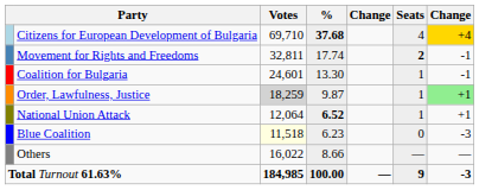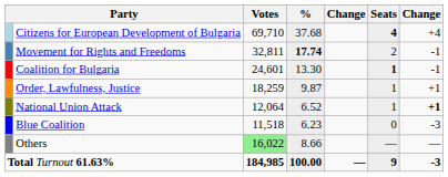Citizens for European Development of Bulgaria | %: bold -> normal
Citizens for European Development of Bulgaria | Seats: normal -> bold
Citizens for European Development of Bulgaria | column 7: gold background -> no background
Movement for Rights and Freedoms | %: normal -> bold
Movement for Rights and Freedoms | Seats: bold -> normal
Coalition for Bulgaria | Seats: normal -> bold
Order, Lawfulness, Justice | Votes: lightgrey background -> no background
Order, Lawfulness, Justice | column 7: lightgreen background -> no background
National Union Attack | %: bold -> normal
National Union Attack | column 7: normal -> bold
Blue Coalition | Votes: lightyellow background -> no background
Others | Votes: no background -> lightgreen background
